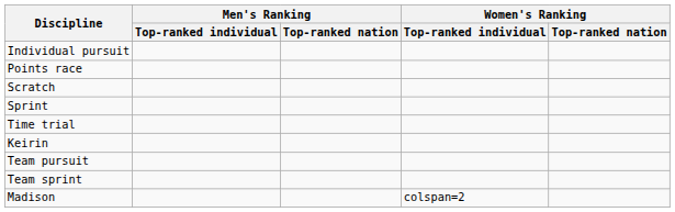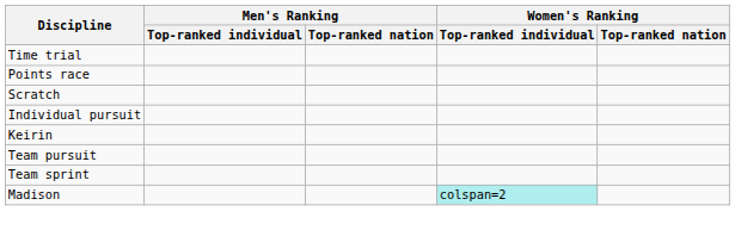rows swapped: Individual pursuit <-> Time trial
- row: Sprint
Madison | Women's Ranking / Top-ranked individual: no background -> paleturquoise background
